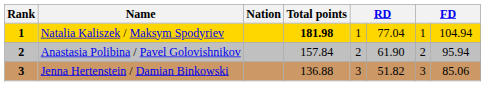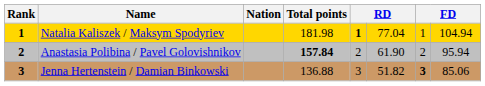Natalia Kaliszek / Maksym Spodyriev | Total points: bold -> normal
Natalia Kaliszek / Maksym Spodyriev | column 5: normal -> bold
Anastasia Polibina / Pavel Golovishnikov | Total points: normal -> bold
Jenna Hertenstein / Damian Binkowski | column 7: normal -> bold
